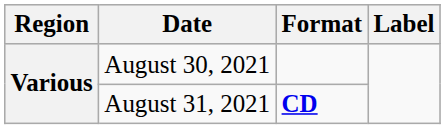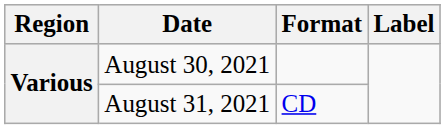August 31, 2021 | Format: bold -> normal
